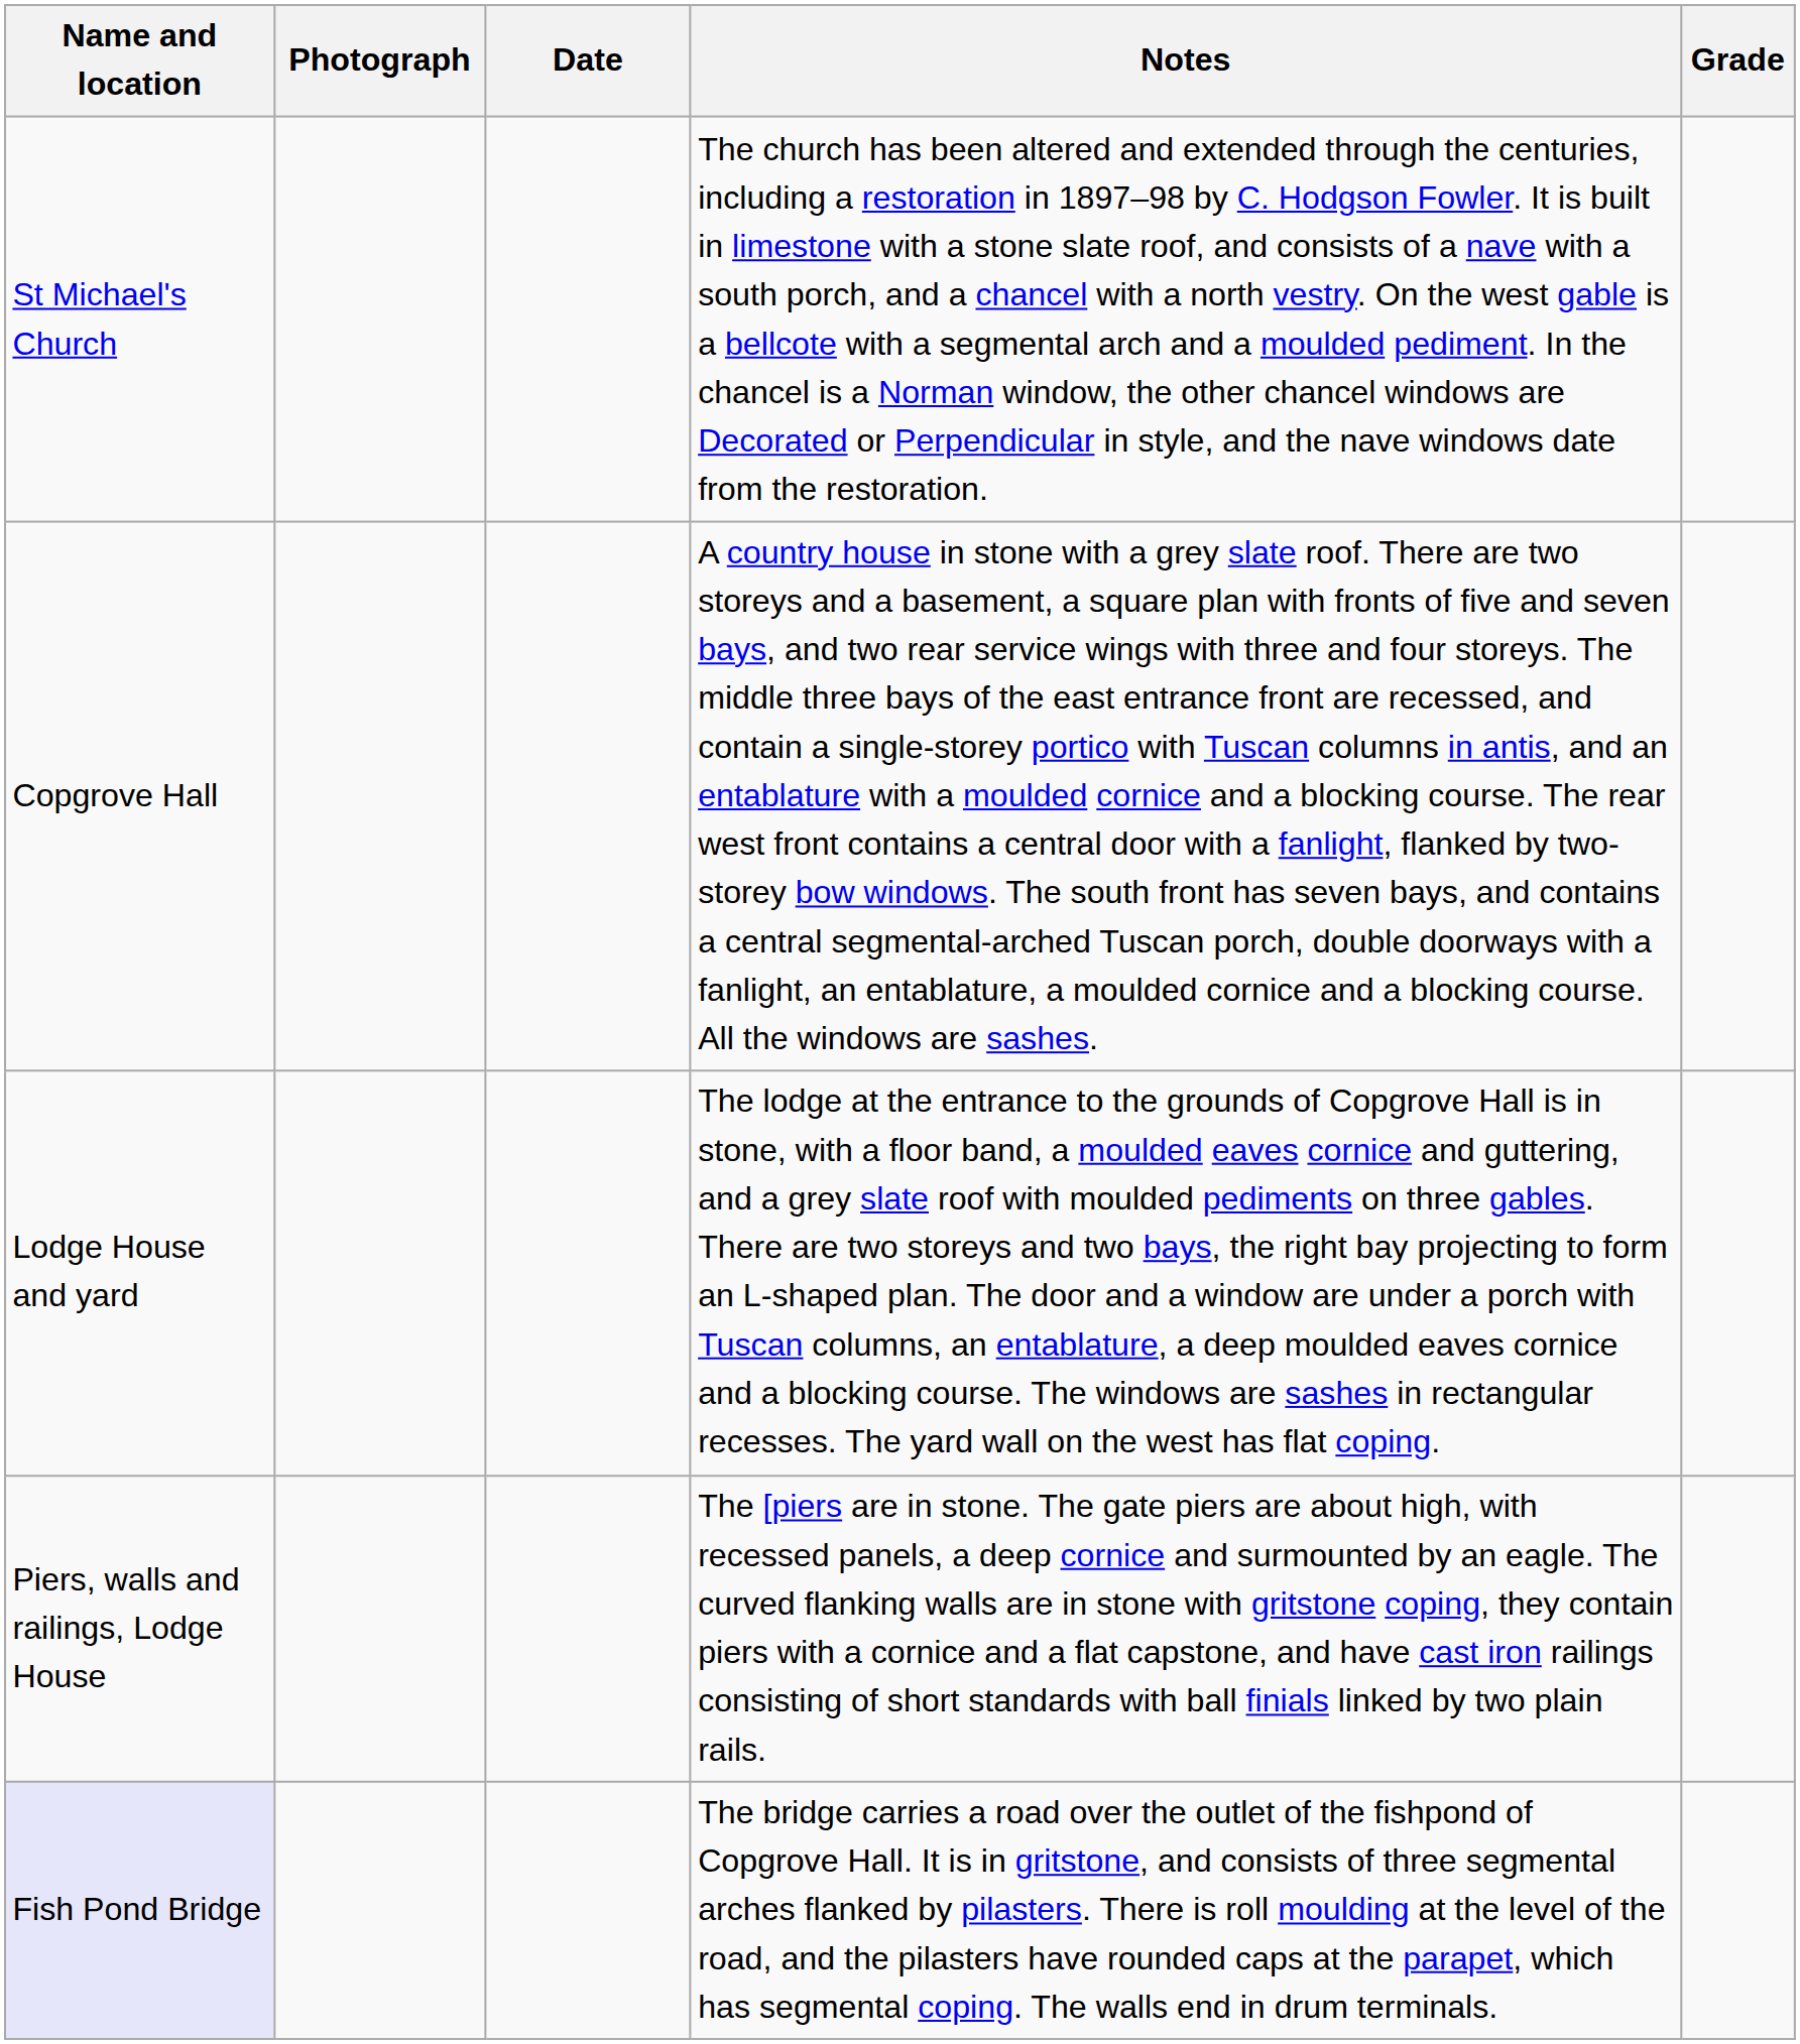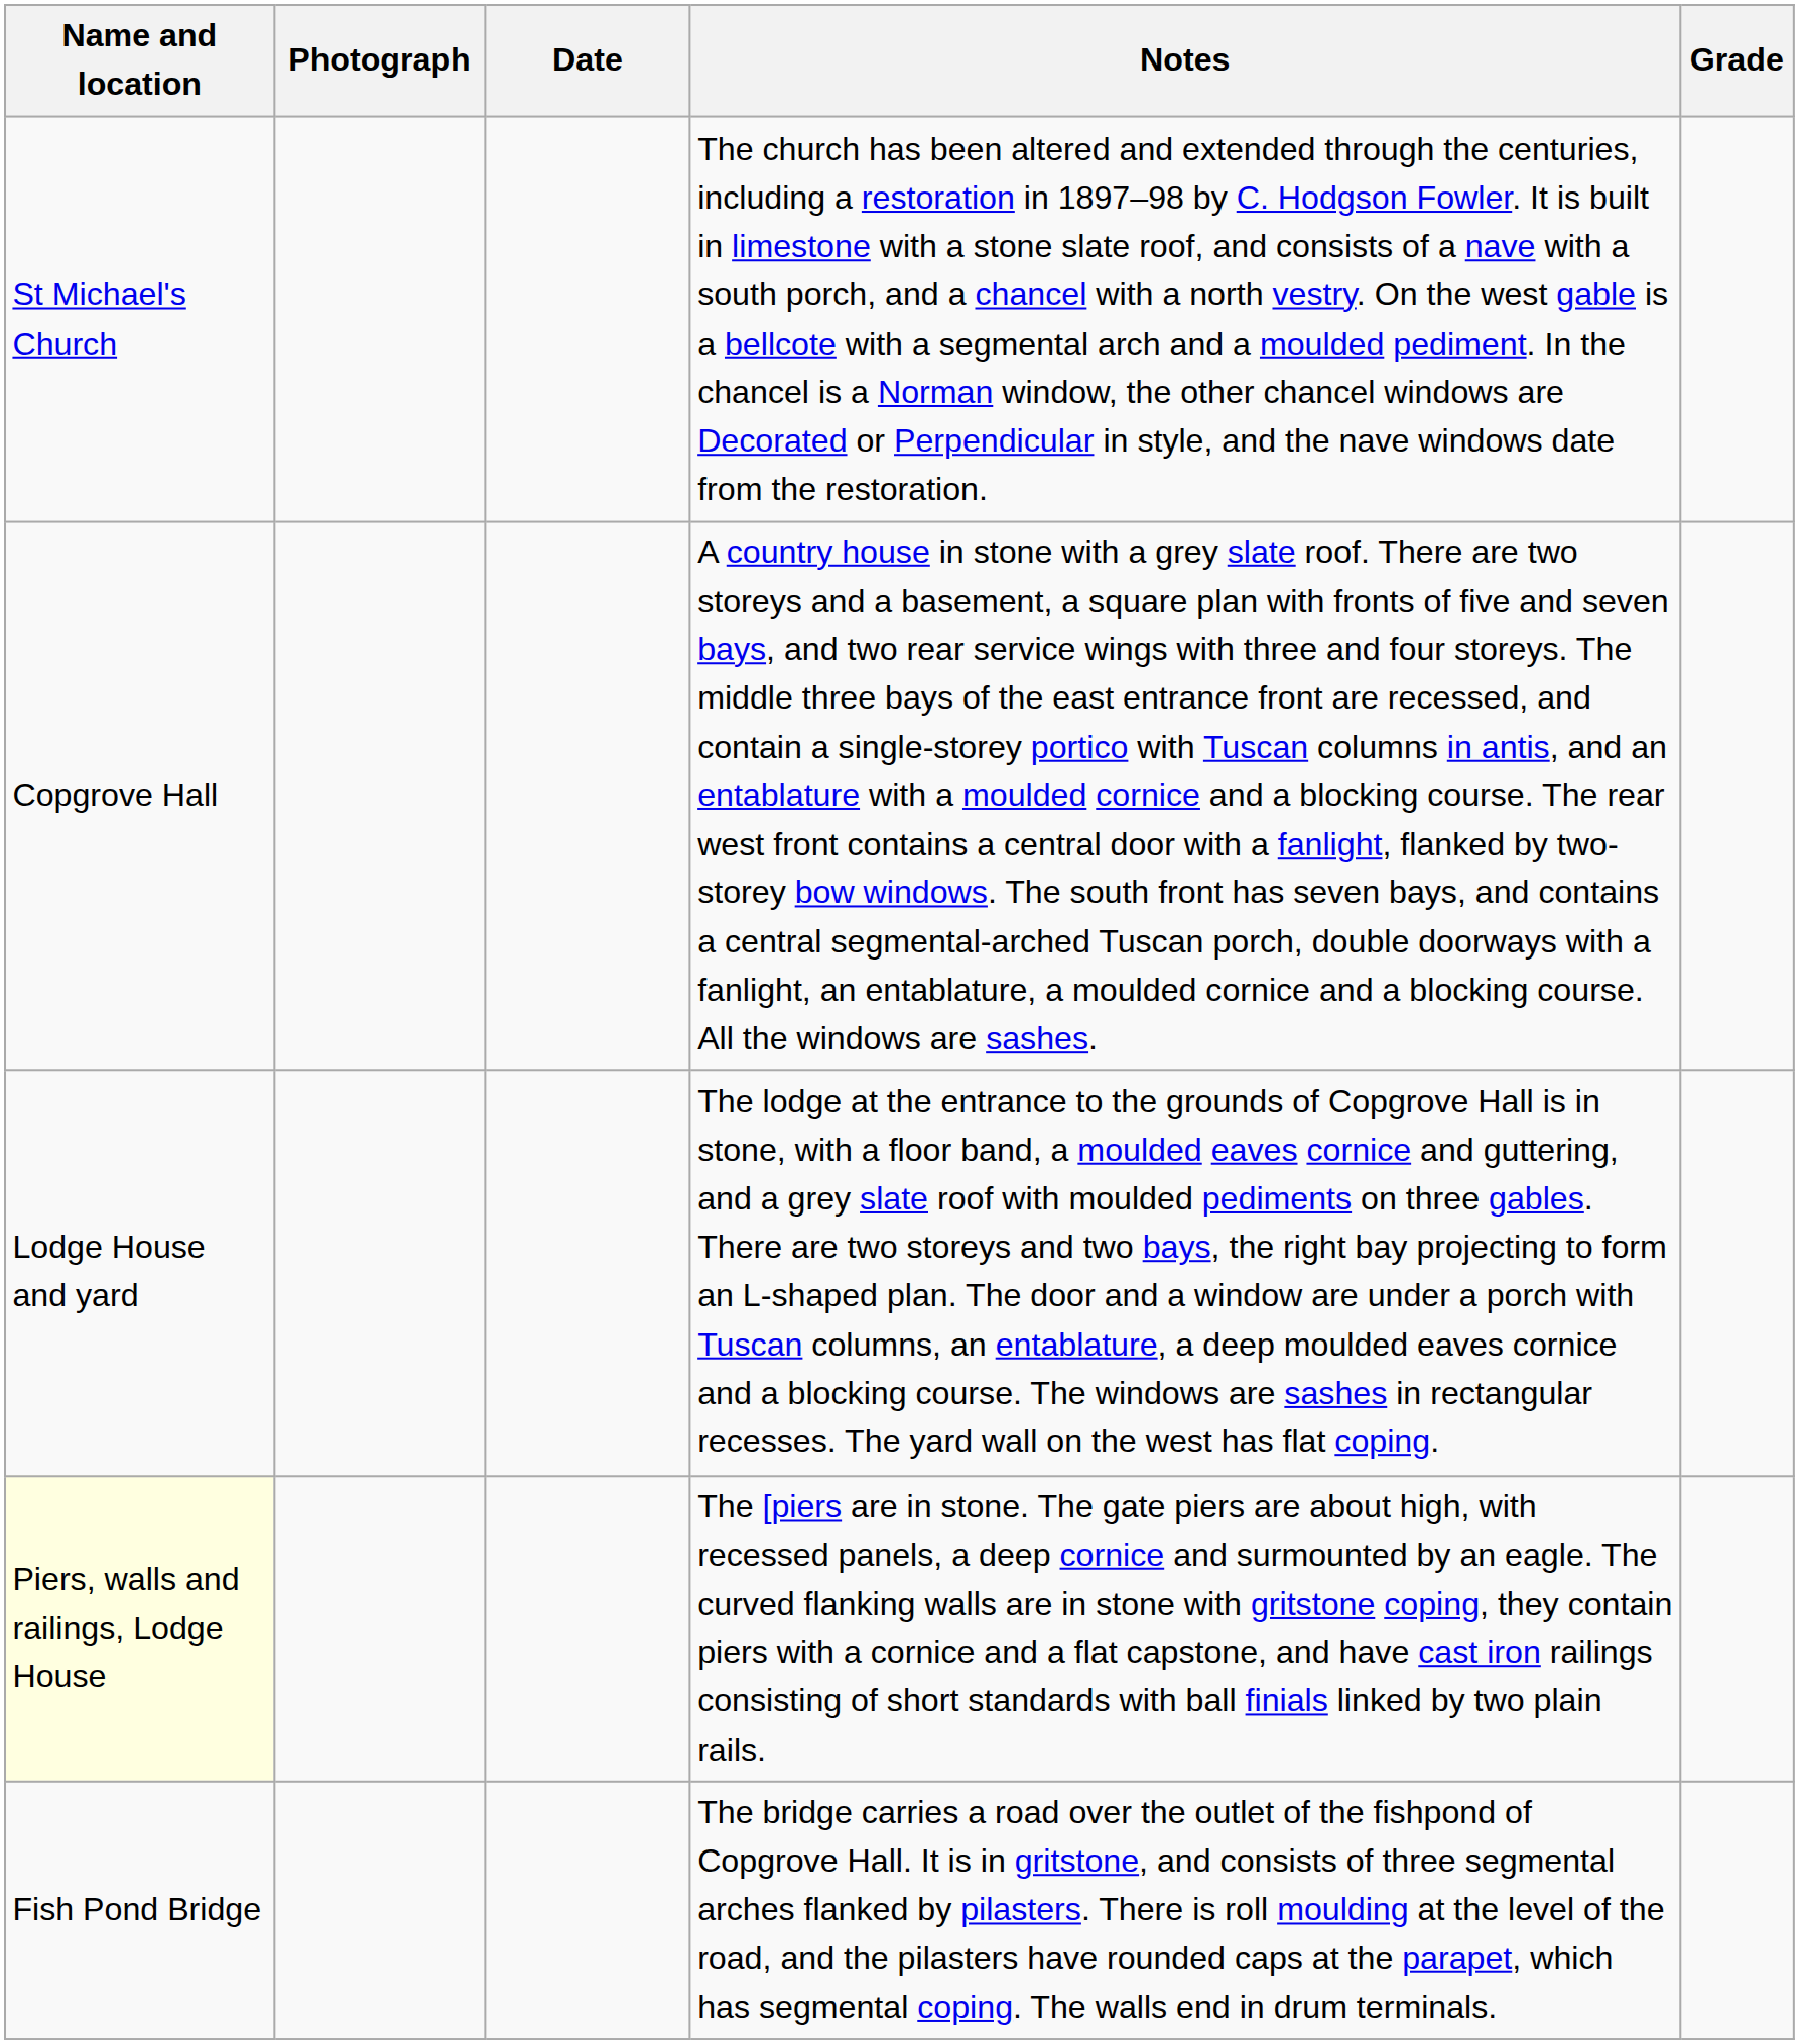Piers, walls and railings, Lodge House | Name and location: no background -> lightyellow background
Fish Pond Bridge | Name and location: lavender background -> no background
